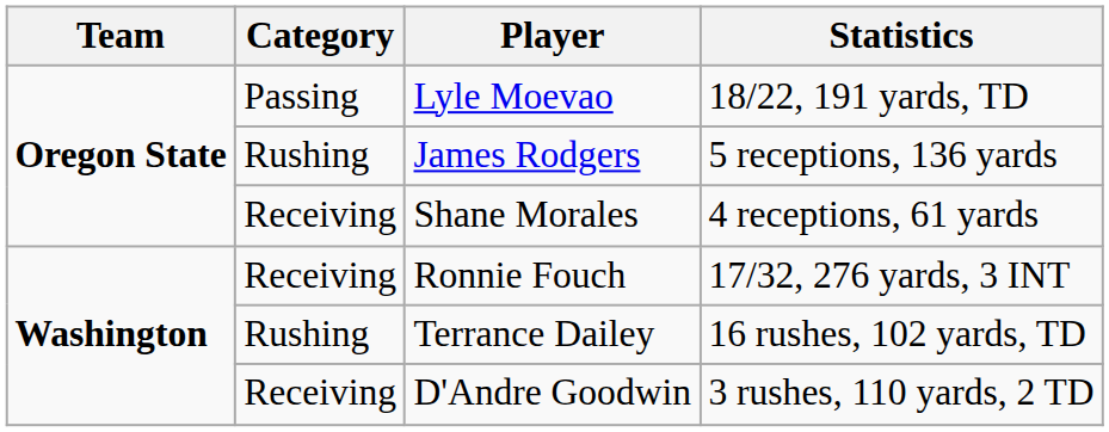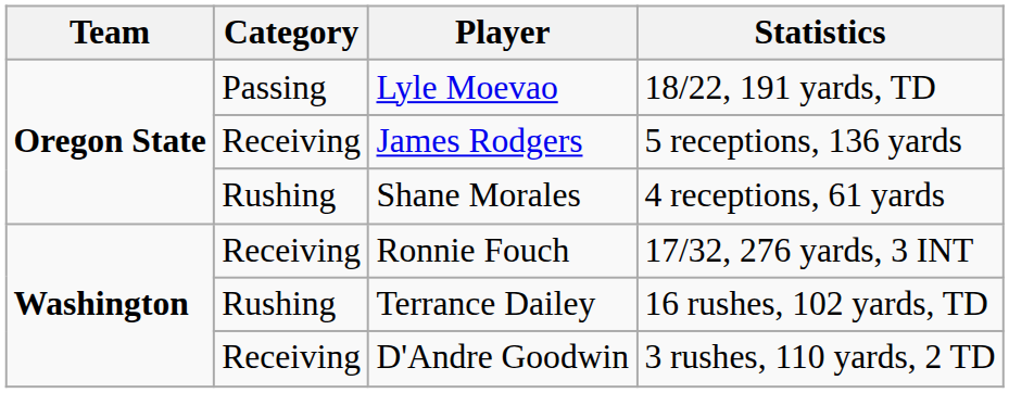James Rodgers | Category: Rushing -> Receiving
Shane Morales | Category: Receiving -> Rushing
